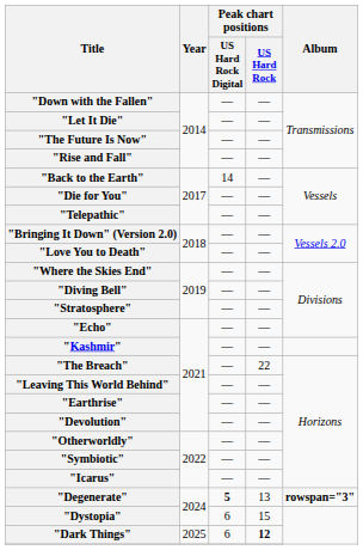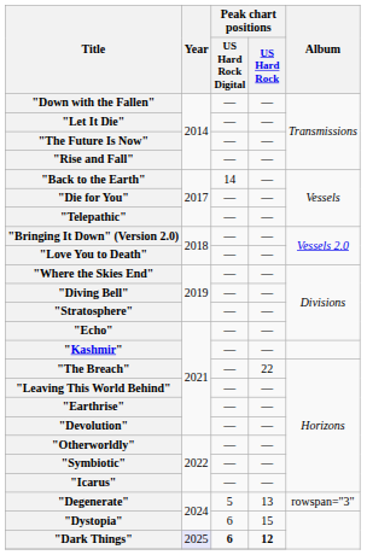"Degenerate" | Peak chart positions / US Hard Rock Digital: bold -> normal
"Degenerate" | Album: bold -> normal
"Dark Things" | Year: no background -> lavender background
"Dark Things" | Peak chart positions / US Hard Rock Digital: normal -> bold
